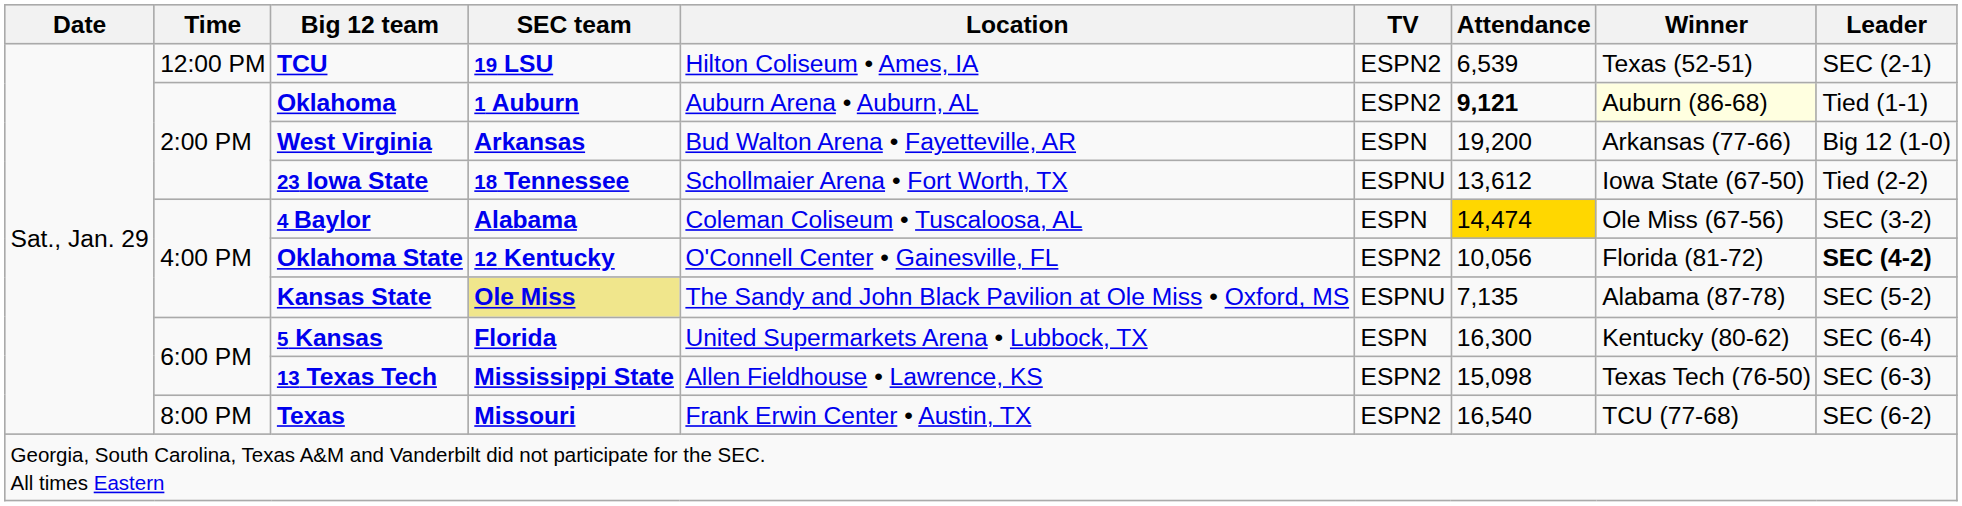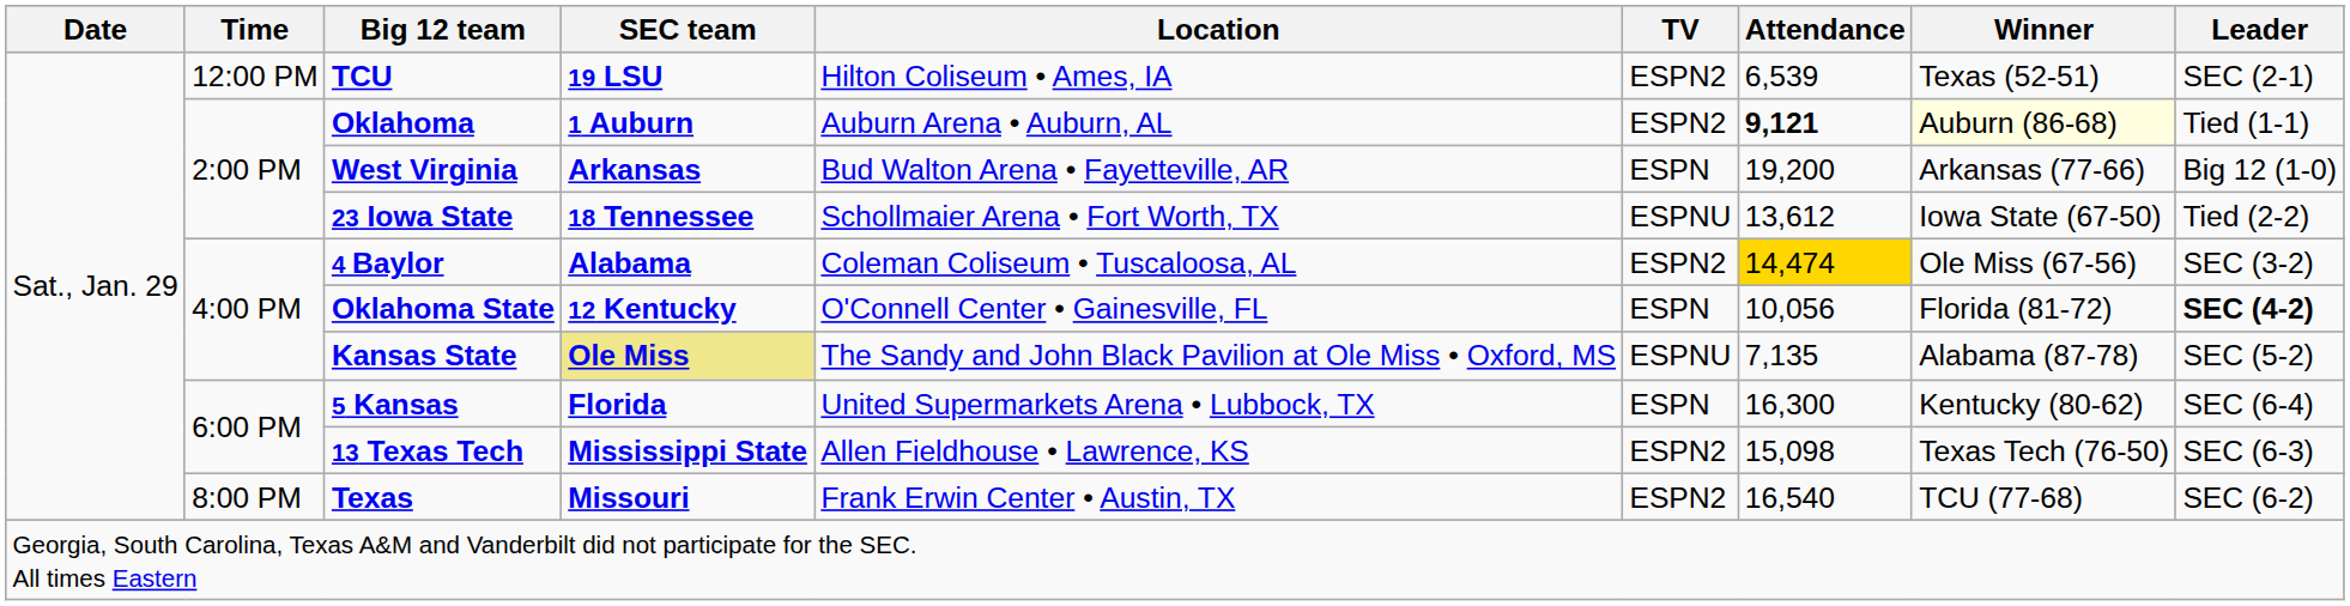4 Baylor | TV: ESPN -> ESPN2
Oklahoma State | TV: ESPN2 -> ESPN
